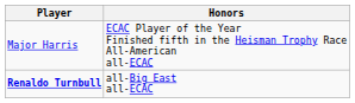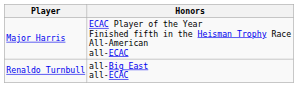row 3 | Player: bold -> normal
